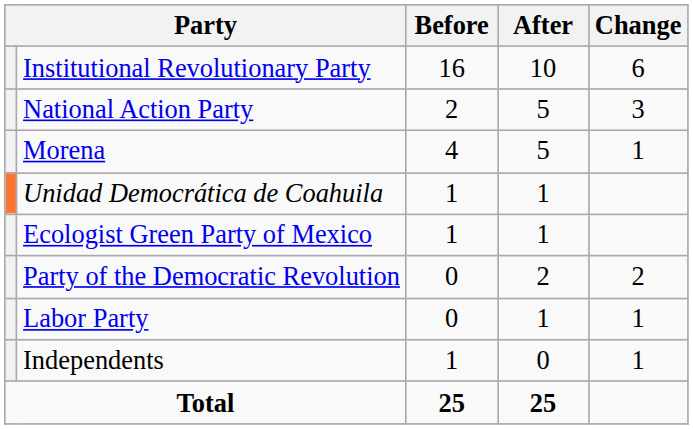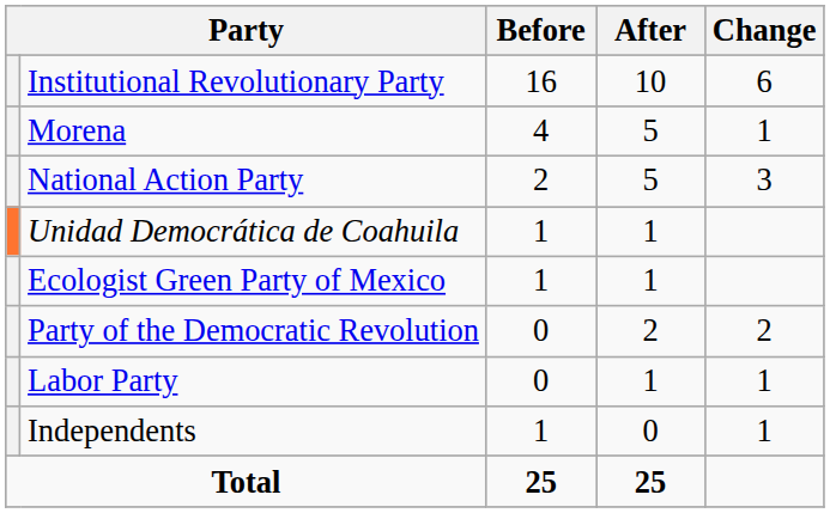rows swapped: Morena <-> National Action Party
